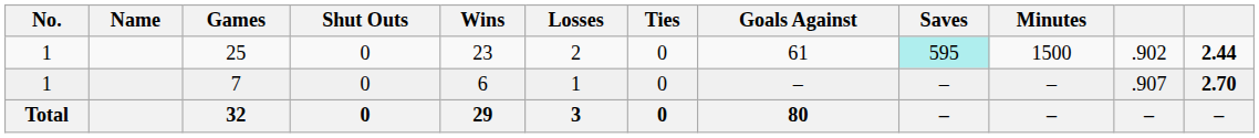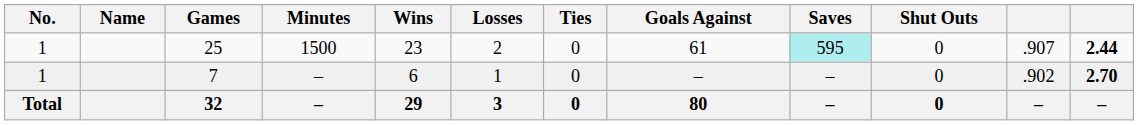columns swapped: Minutes <-> Shut Outs
25 | column 11: .902 -> .907
7 | column 11: .907 -> .902
